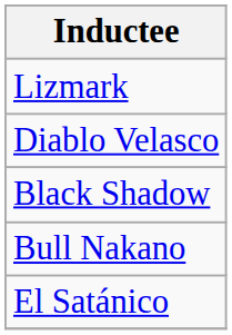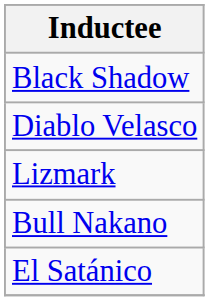row 2 | column 1: Lizmark -> Black Shadow
row 4 | column 1: Black Shadow -> Lizmark
